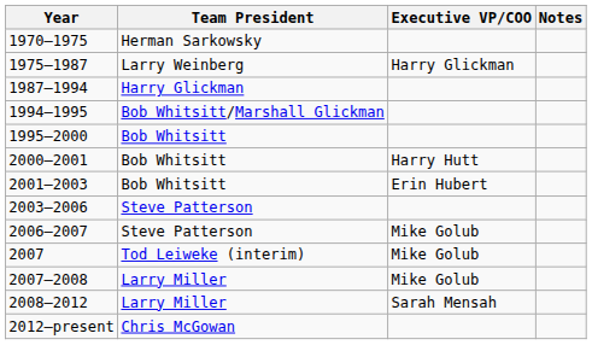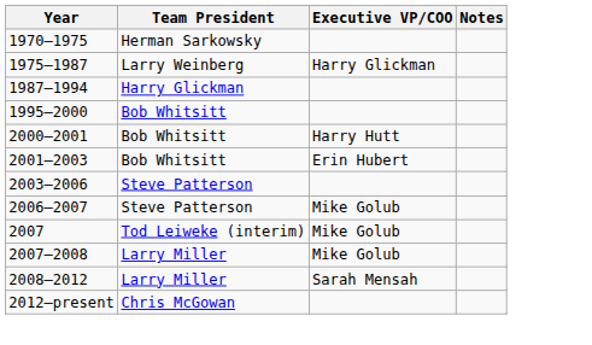- row: 1994–1995 | Bob Whitsitt/Marshall Glickman
